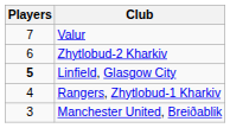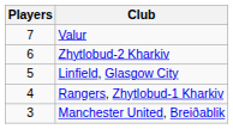Linfield, Glasgow City | Players: bold -> normal
